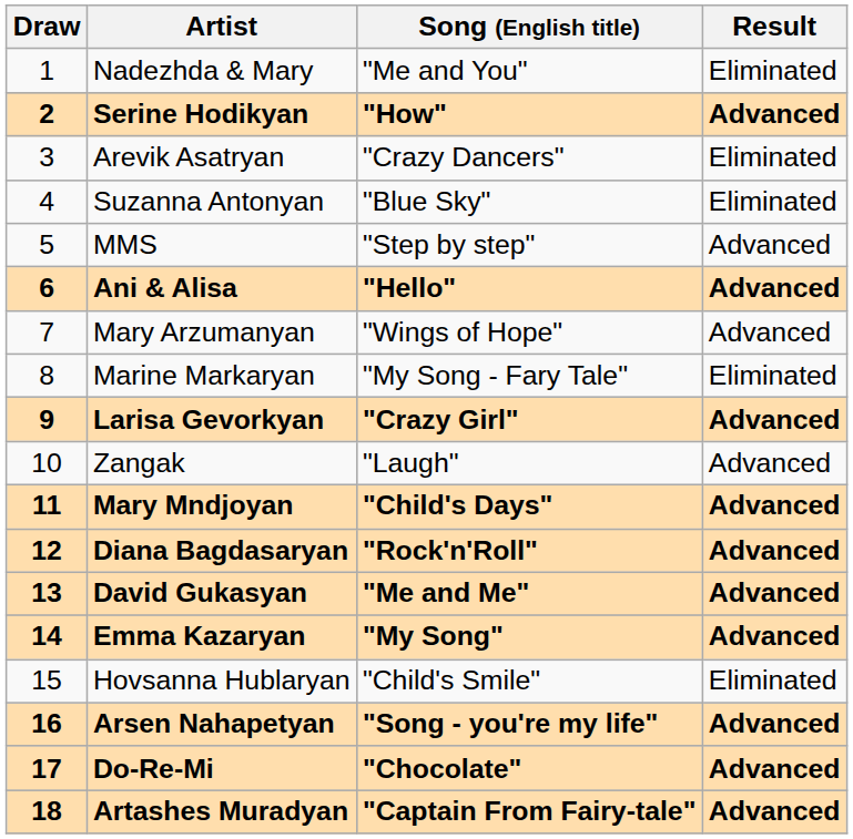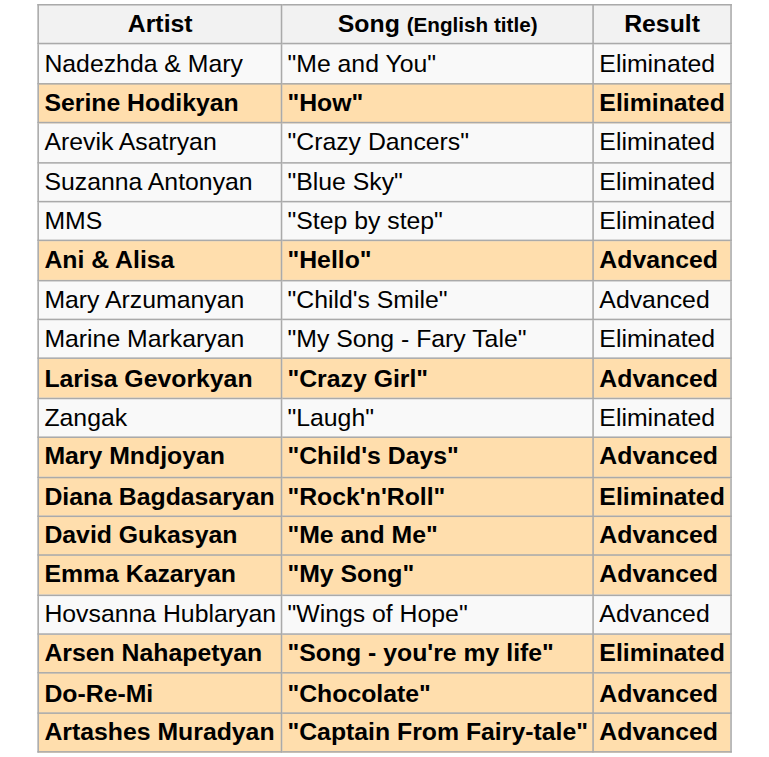- column: Draw | 1 | 2 | 3 | 4 | 5 | 6 | 7 | 8 | 9 | 10 | 11 | 12 | 13 | 14 | 15 | 16 | 17 | 18
Serine Hodikyan | Result: Advanced -> Eliminated
MMS | Result: Advanced -> Eliminated
Mary Arzumanyan | Song (English title): "Wings of Hope" -> "Child's Smile"
Zangak | Result: Advanced -> Eliminated
Diana Bagdasaryan | Result: Advanced -> Eliminated
Hovsanna Hublaryan | Song (English title): "Child's Smile" -> "Wings of Hope"
Hovsanna Hublaryan | Result: Eliminated -> Advanced
Arsen Nahapetyan | Result: Advanced -> Eliminated
